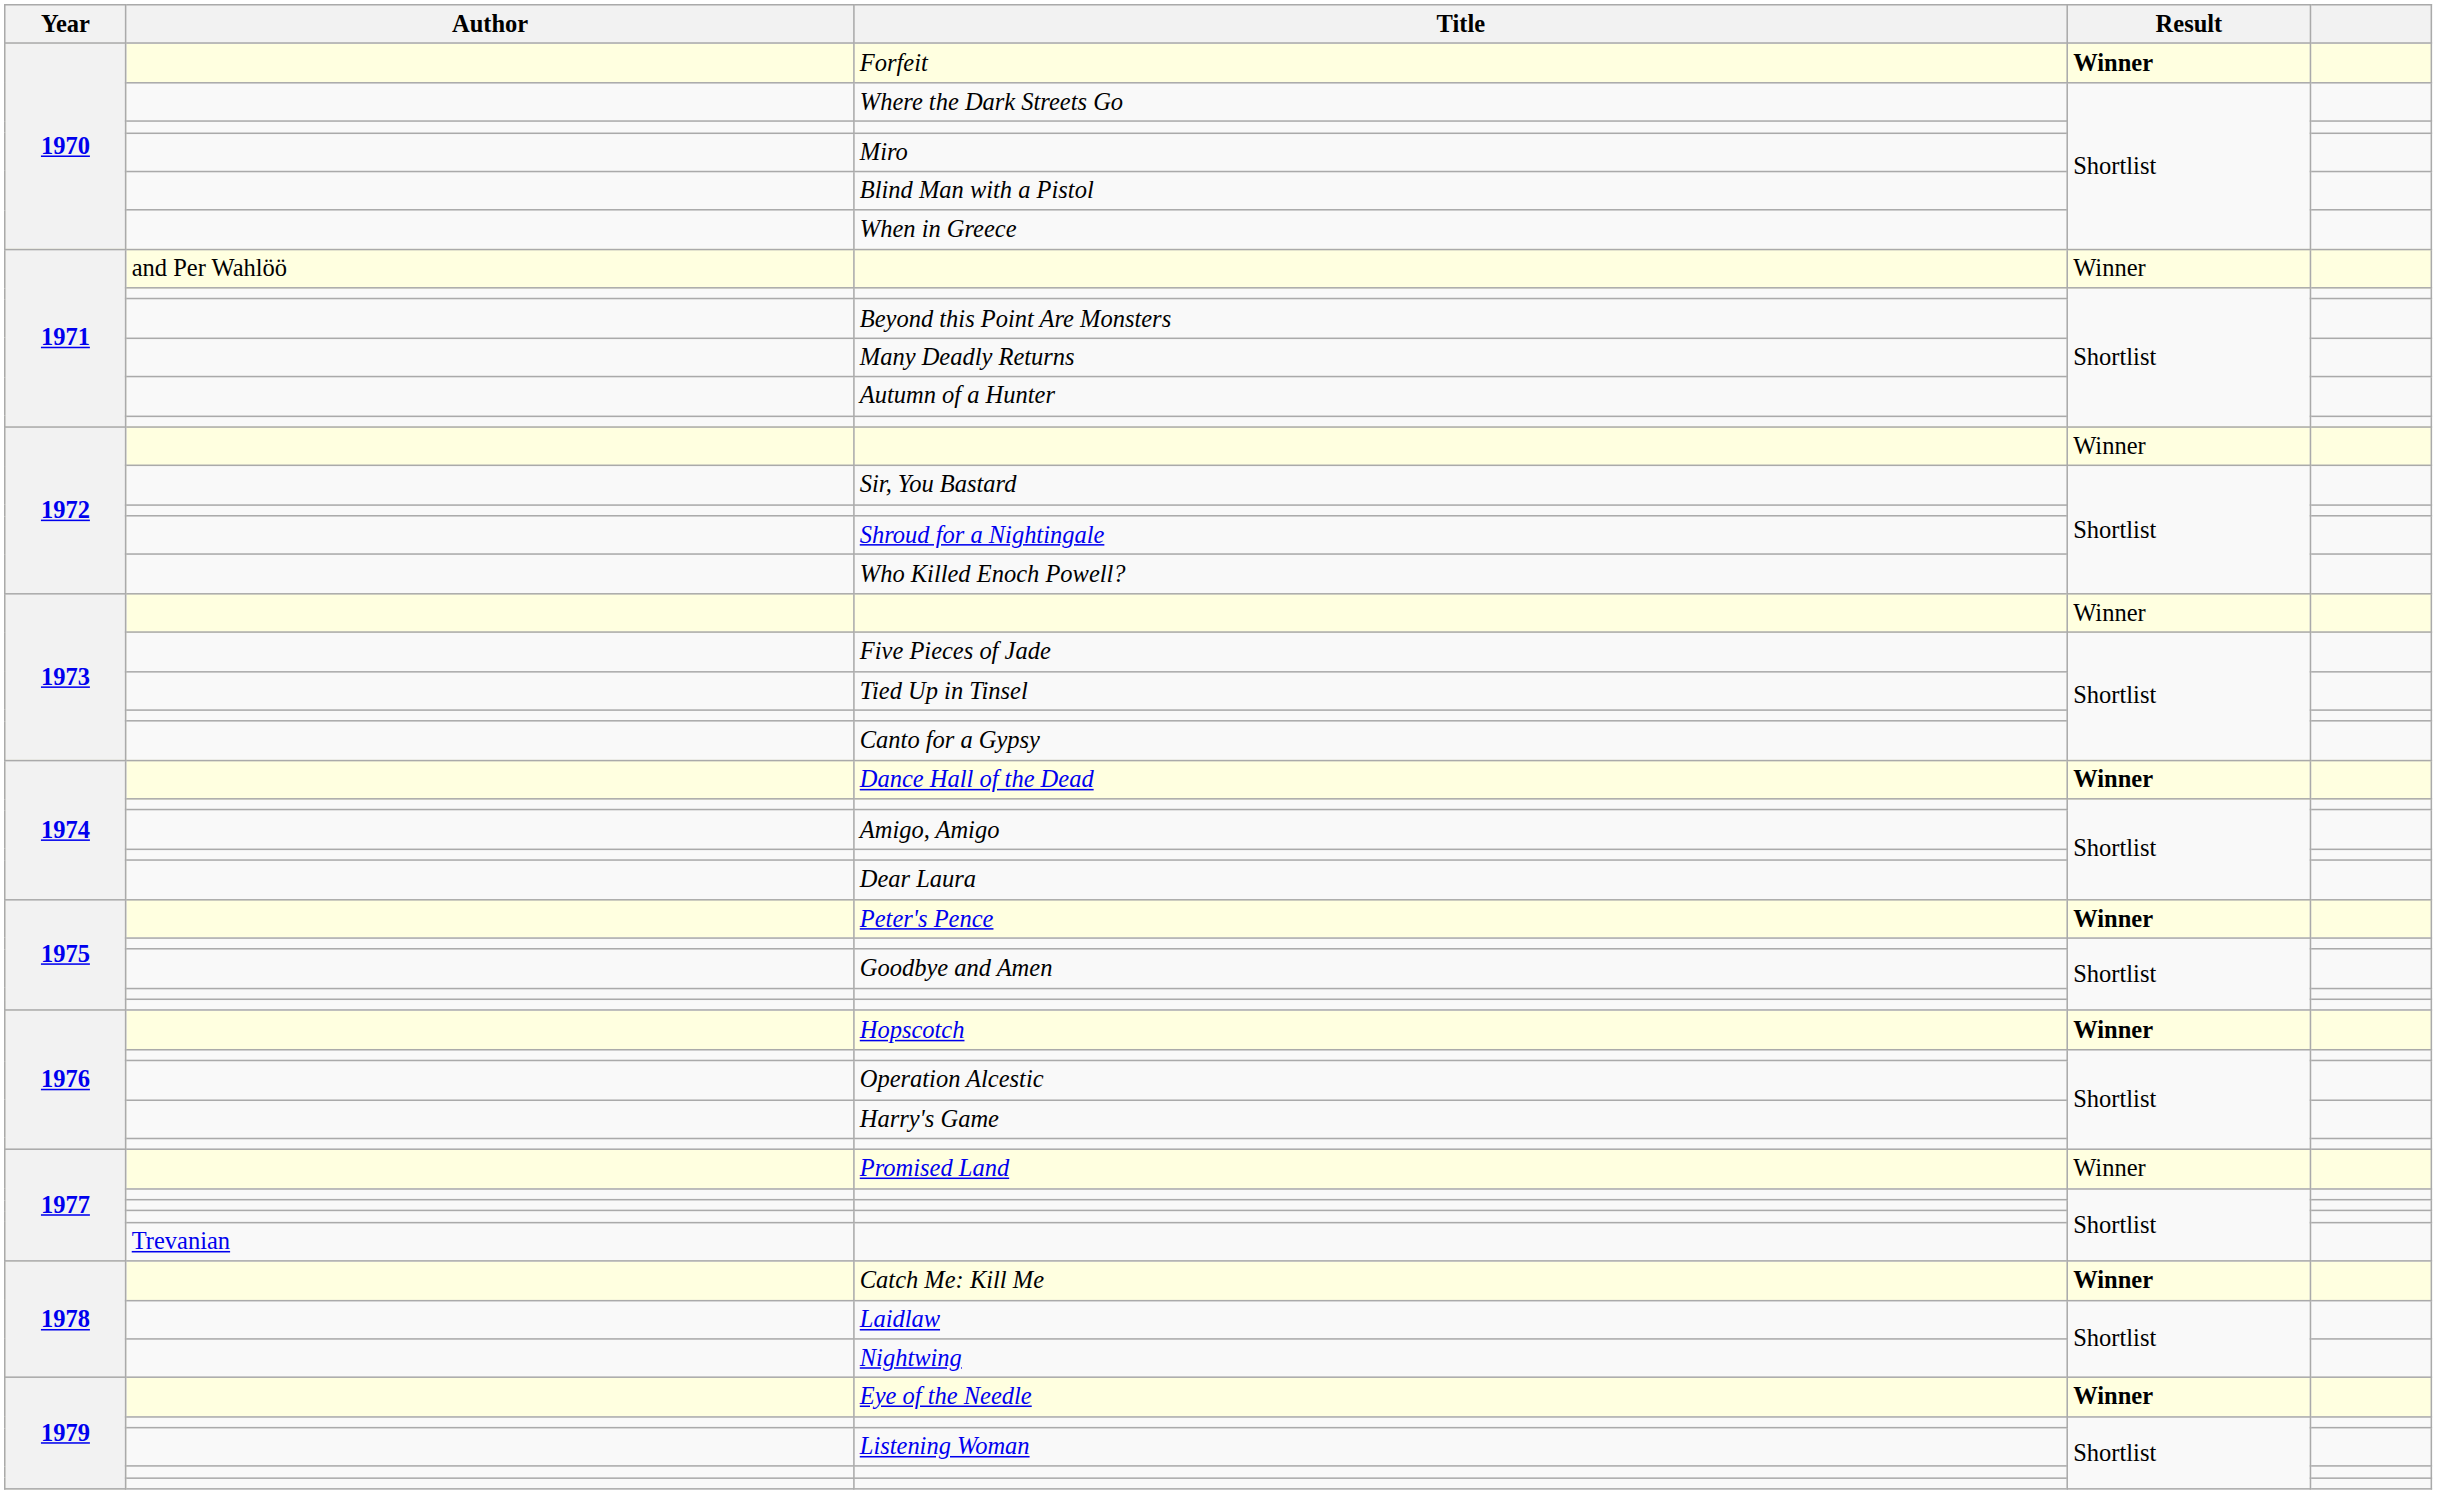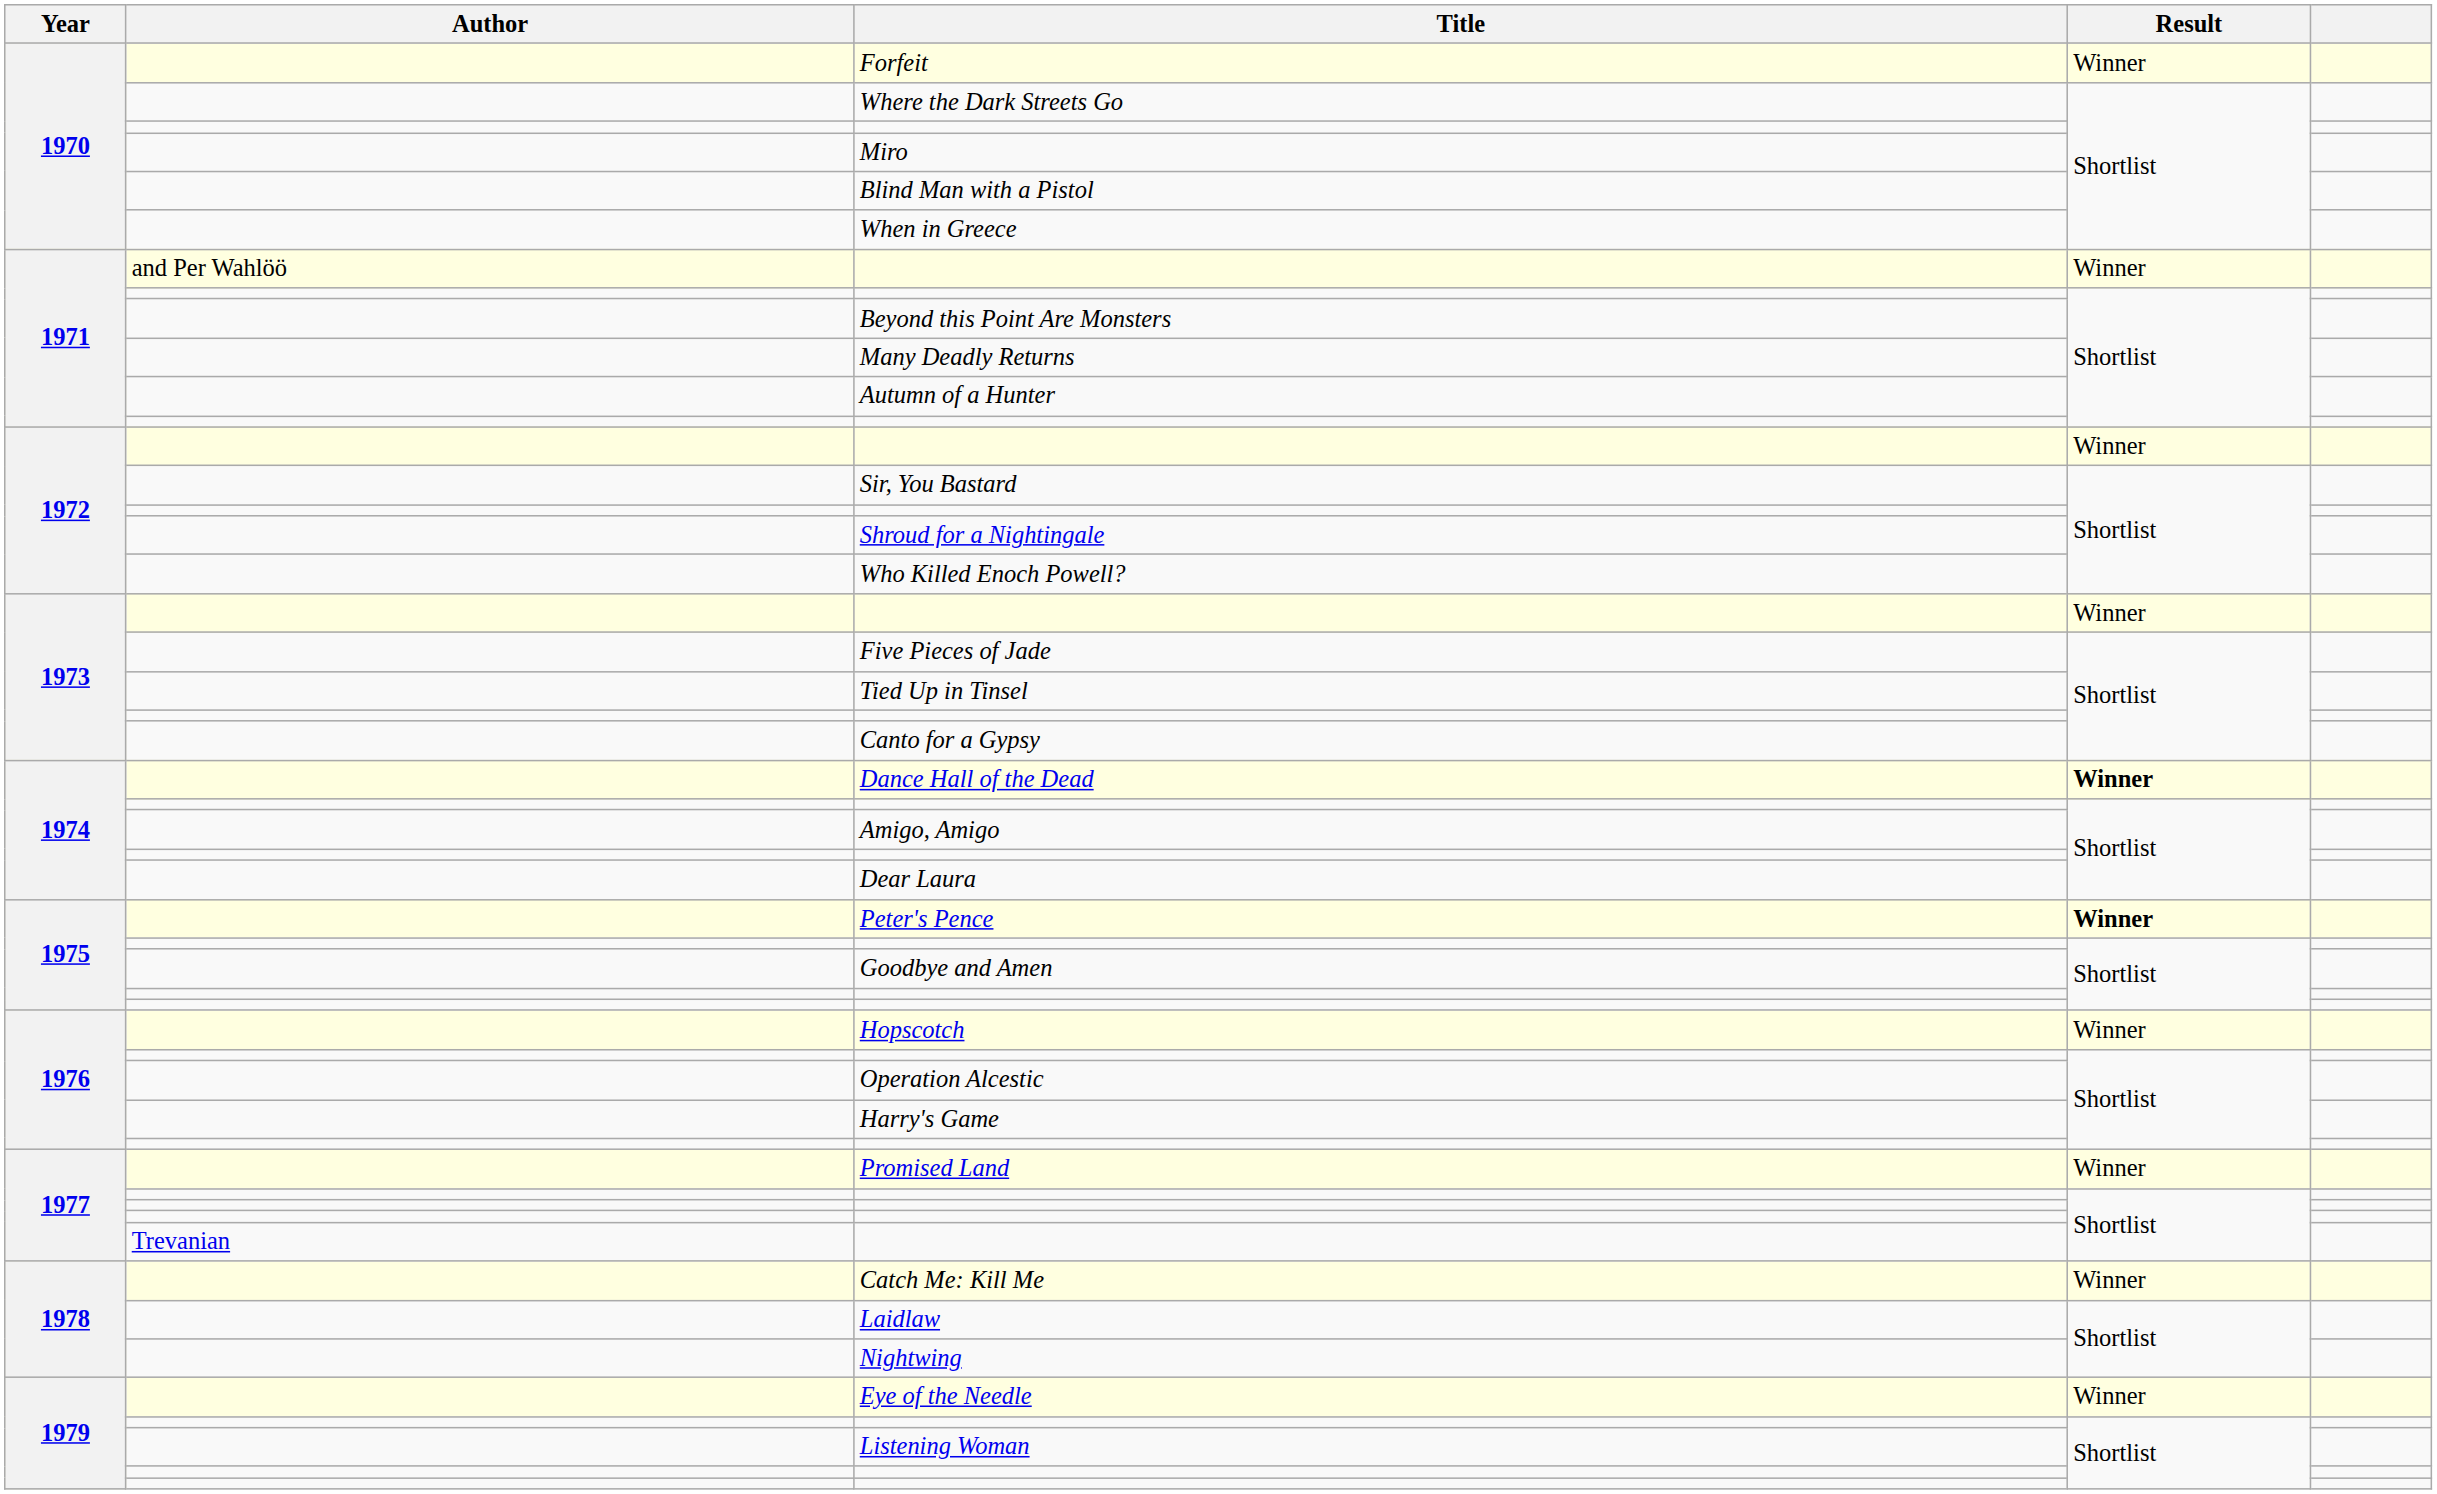Forfeit | Result: bold -> normal
Hopscotch | Result: bold -> normal
Catch Me: Kill Me | Result: bold -> normal
Eye of the Needle | Result: bold -> normal
